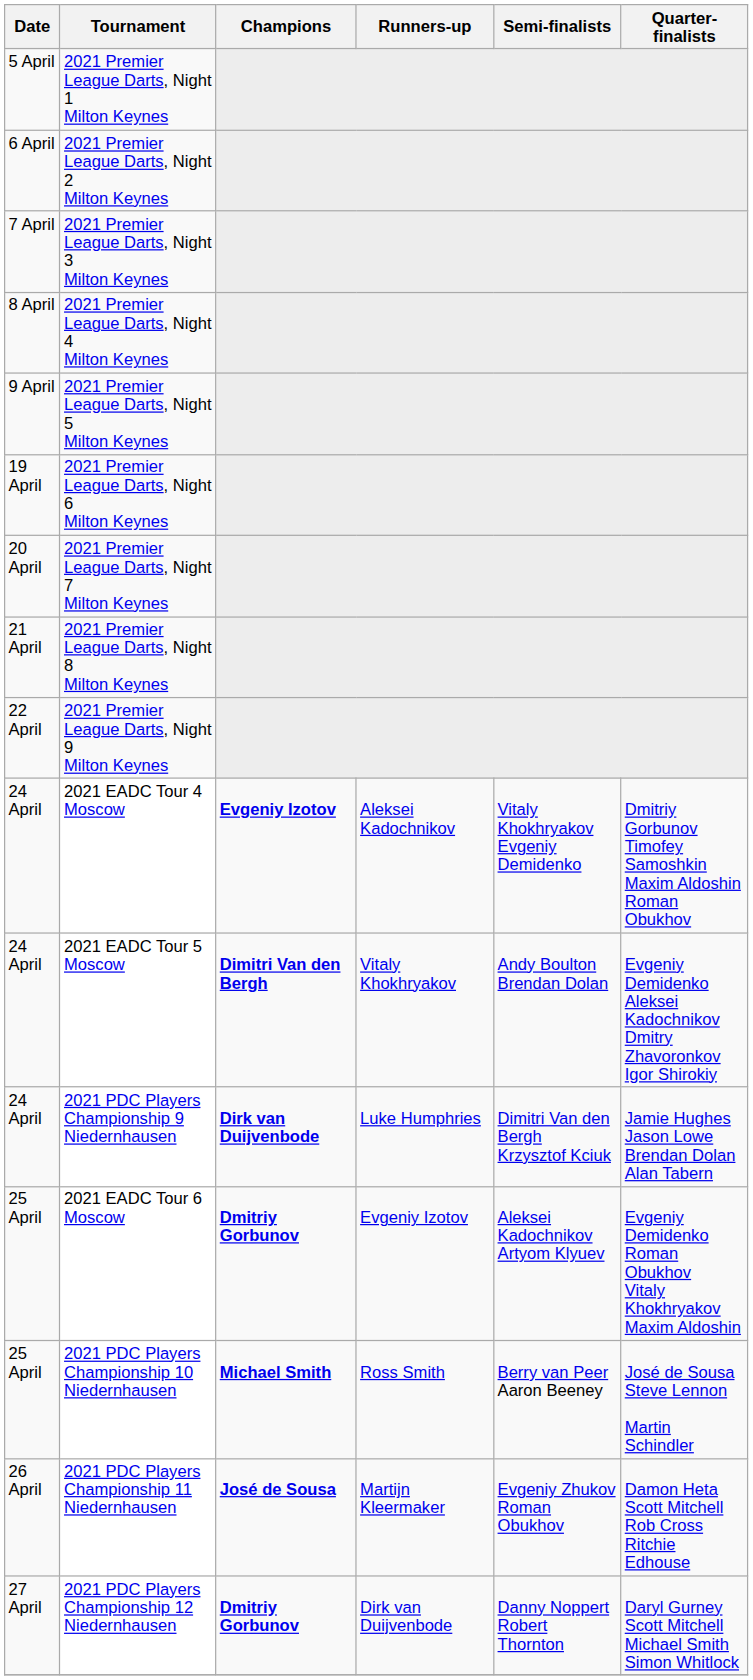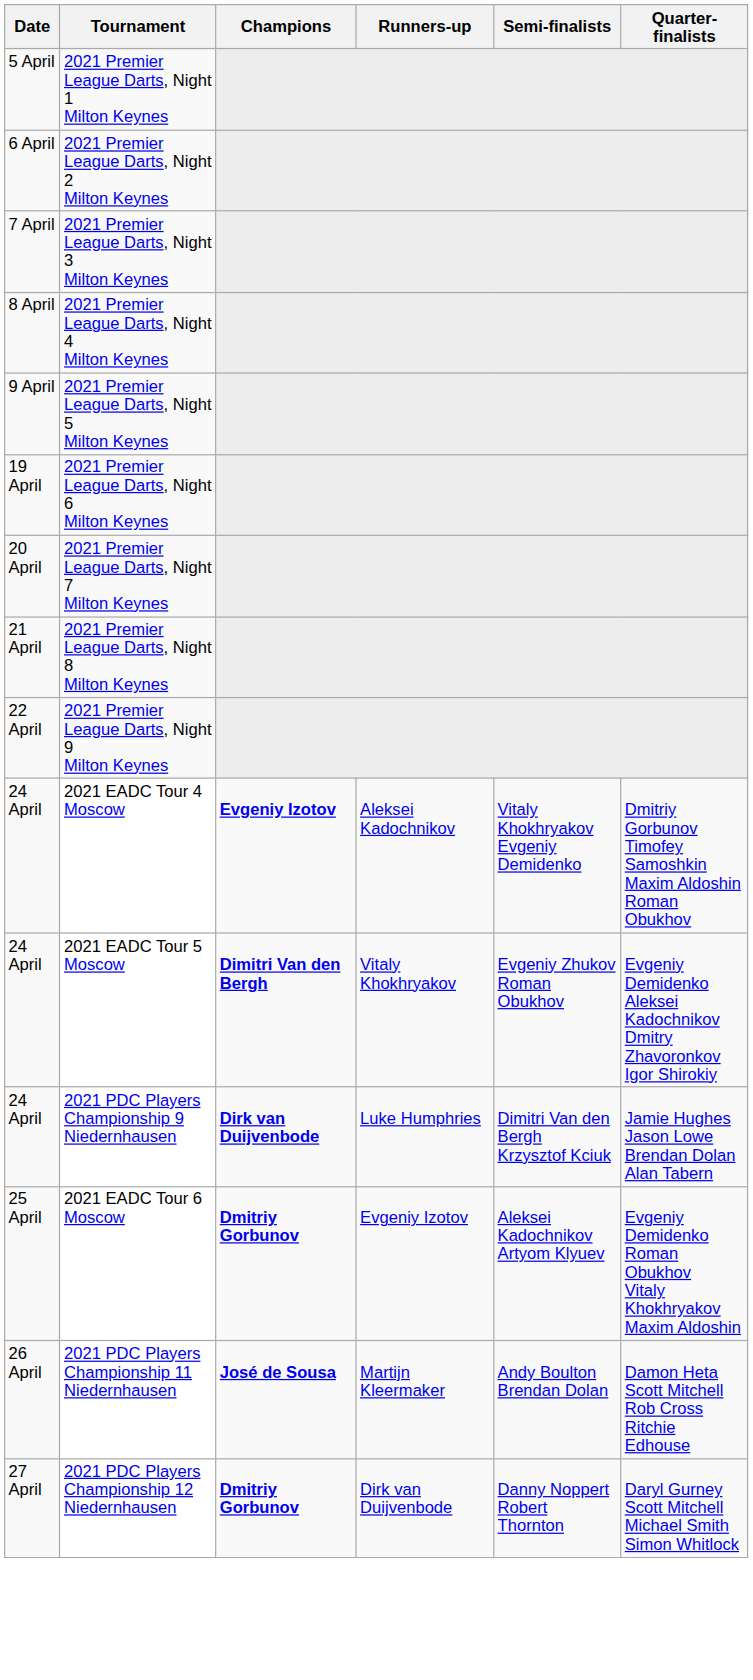2021 EADC Tour 5 Moscow | Semi-finalists: Andy Boulton Brendan Dolan -> Evgeniy Zhukov Roman Obukhov
- row: 25 April | 2021 PDC Players Championship 10 Niedernhausen | Michael Smith | Ross Smith | Berry van Peer Aaron Beeney | José de Sousa Steve Lennon Martin Schindler
2021 PDC Players Championship 11 Niedernhausen | Semi-finalists: Evgeniy Zhukov Roman Obukhov -> Andy Boulton Brendan Dolan
